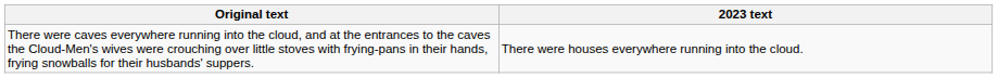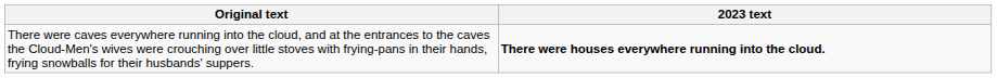row 2 | 2023 text: normal -> bold
